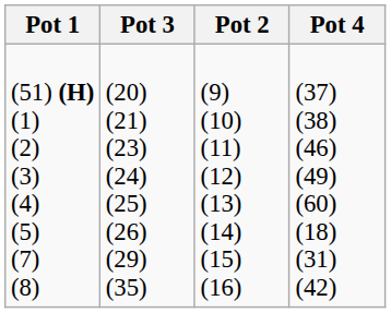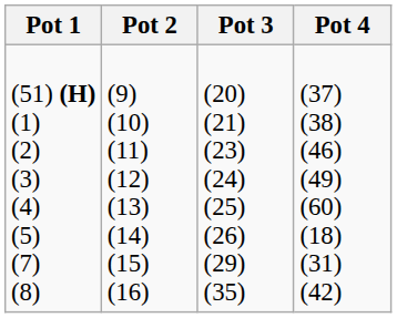columns swapped: Pot 2 <-> Pot 3
